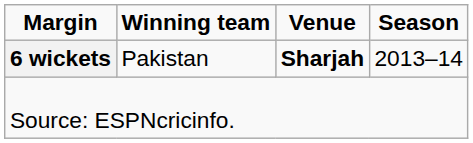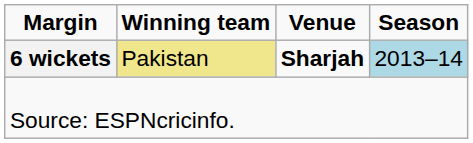6 wickets | Winning team: no background -> khaki background
6 wickets | Season: no background -> lightblue background
